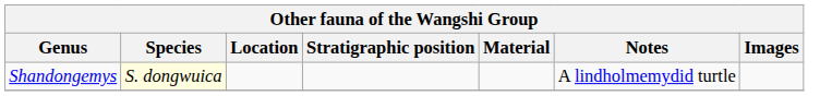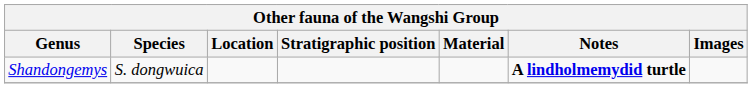Shandongemys | Species: lightyellow background -> no background
Shandongemys | Notes: normal -> bold
